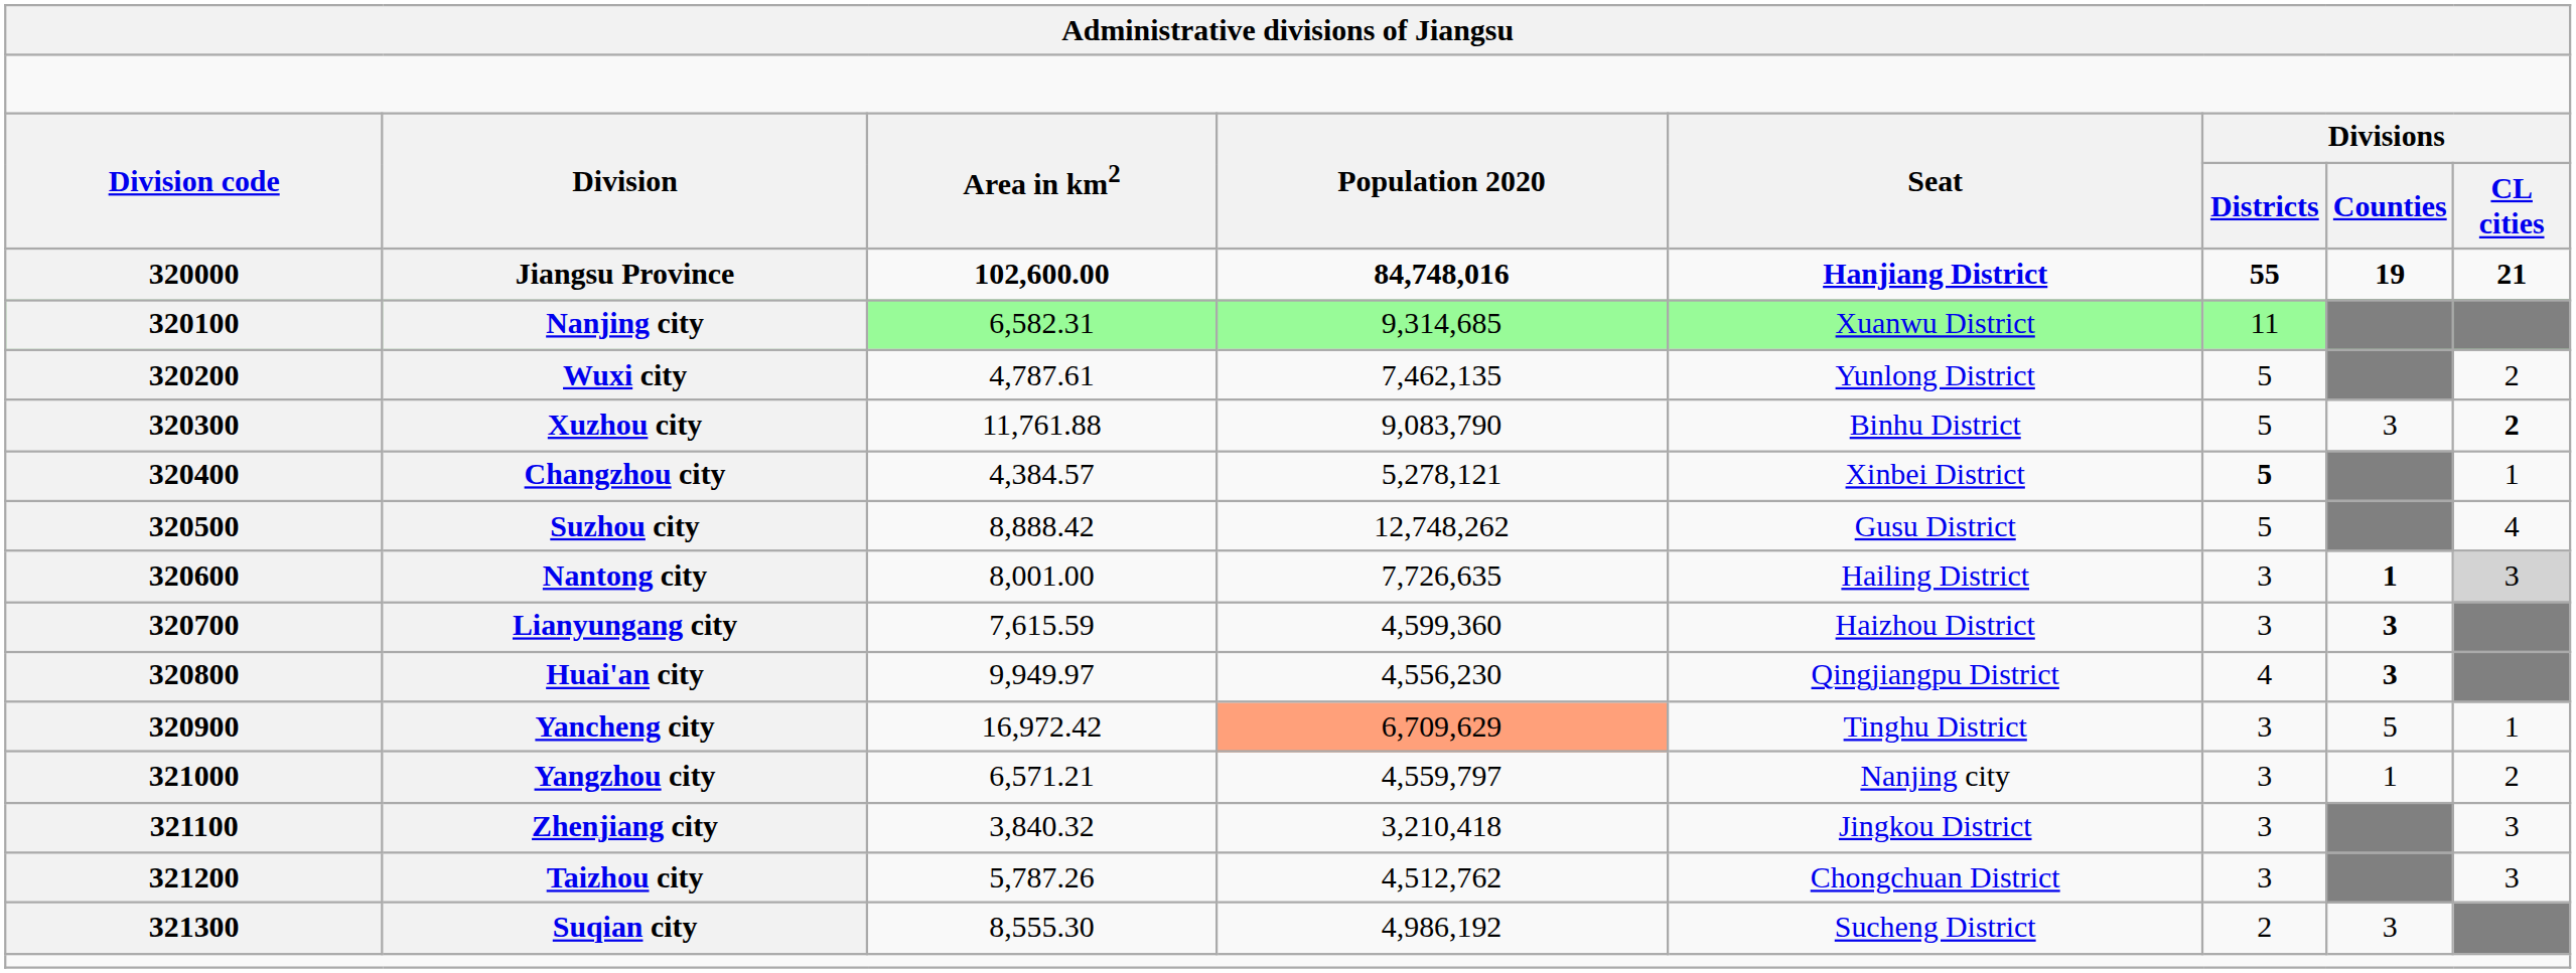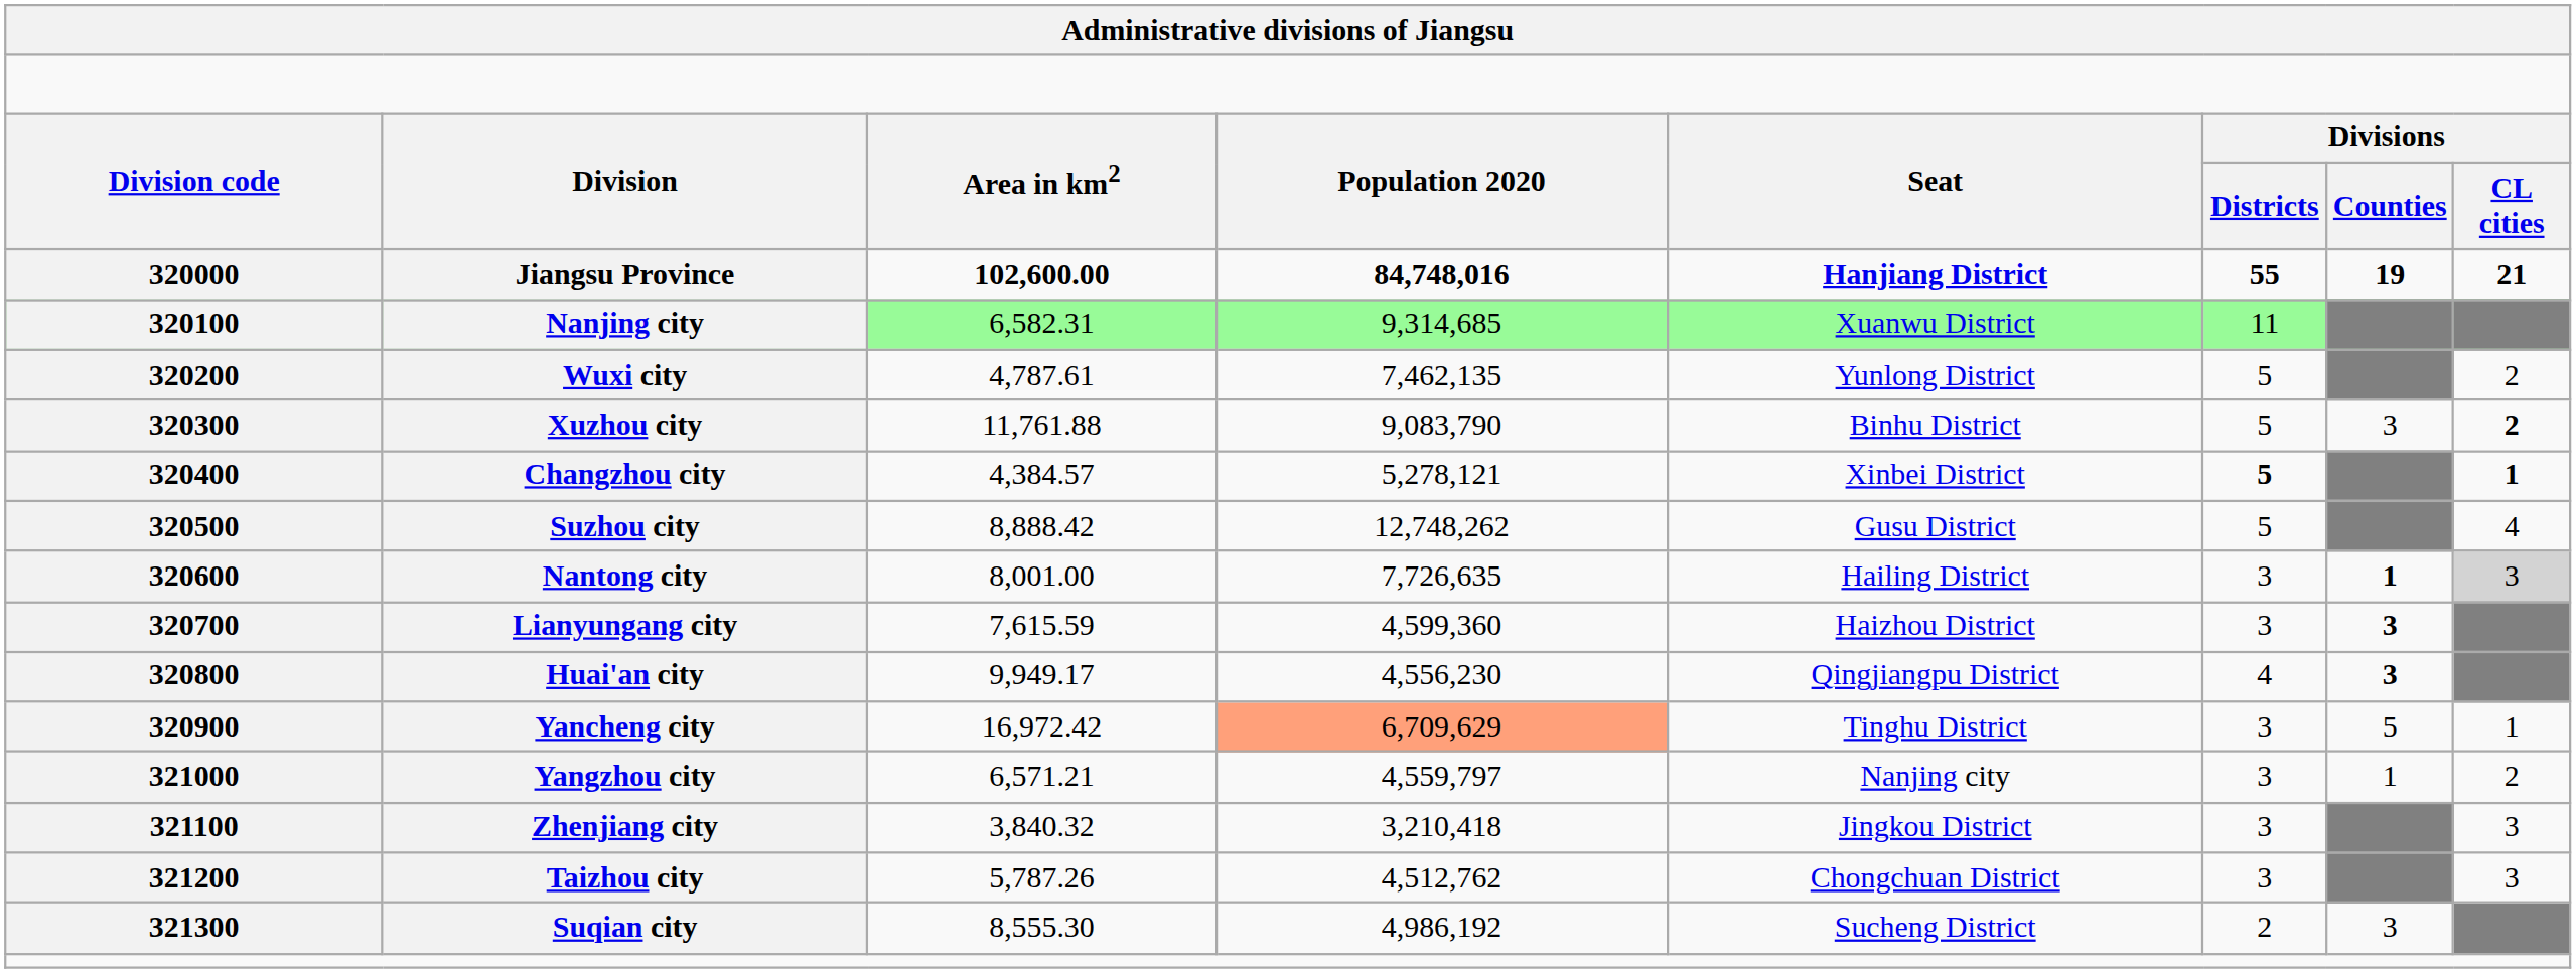Changzhou city | column 8: normal -> bold
Huai'an city | column 3: 9,949.97 -> 9,949.17
